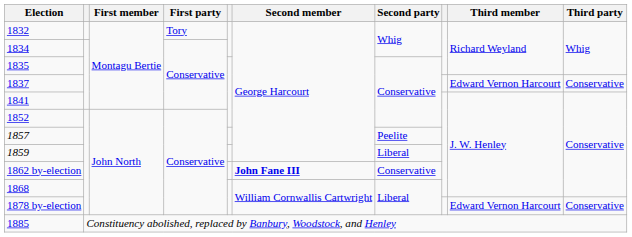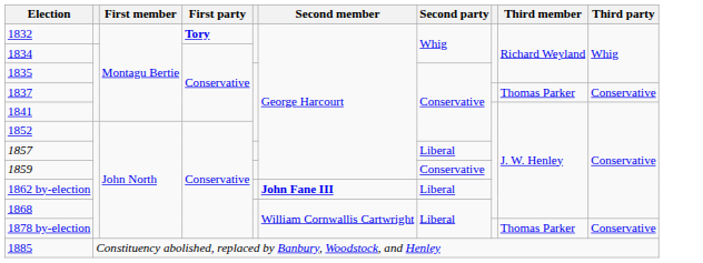1832 | First party: normal -> bold
1837 | Third member: Edward Vernon Harcourt -> Thomas Parker
1857 | Second party: Peelite -> Liberal
1859 | Second party: Liberal -> Conservative
1862 by-election | Second party: Conservative -> Liberal
1878 by-election | Third member: Edward Vernon Harcourt -> Thomas Parker
